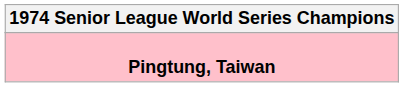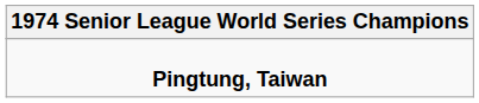row 2 | column 1: pink background -> no background
